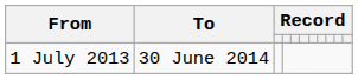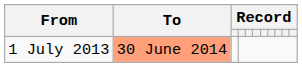1 July 2013 | To: no background -> lightsalmon background
